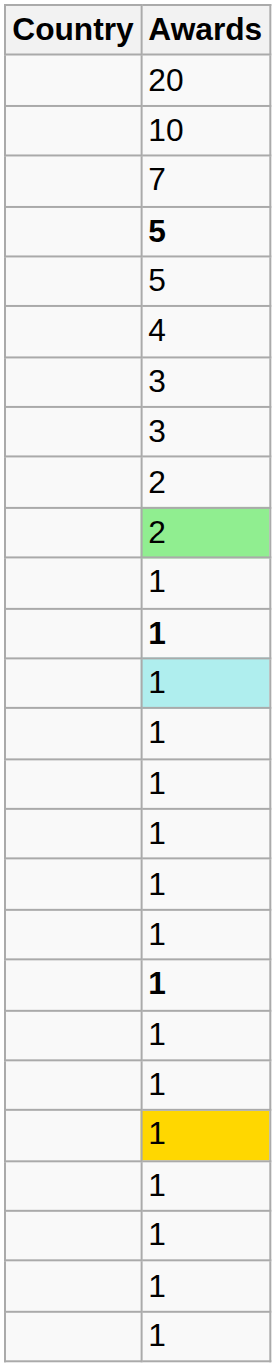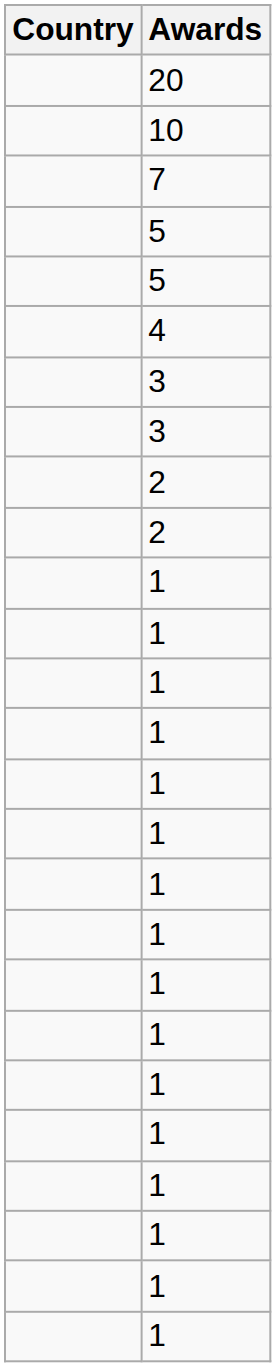row 5 | Awards: bold -> normal
row 11 | Awards: lightgreen background -> no background
row 13 | Awards: bold -> normal
row 14 | Awards: paleturquoise background -> no background
row 20 | Awards: bold -> normal
row 23 | Awards: gold background -> no background
